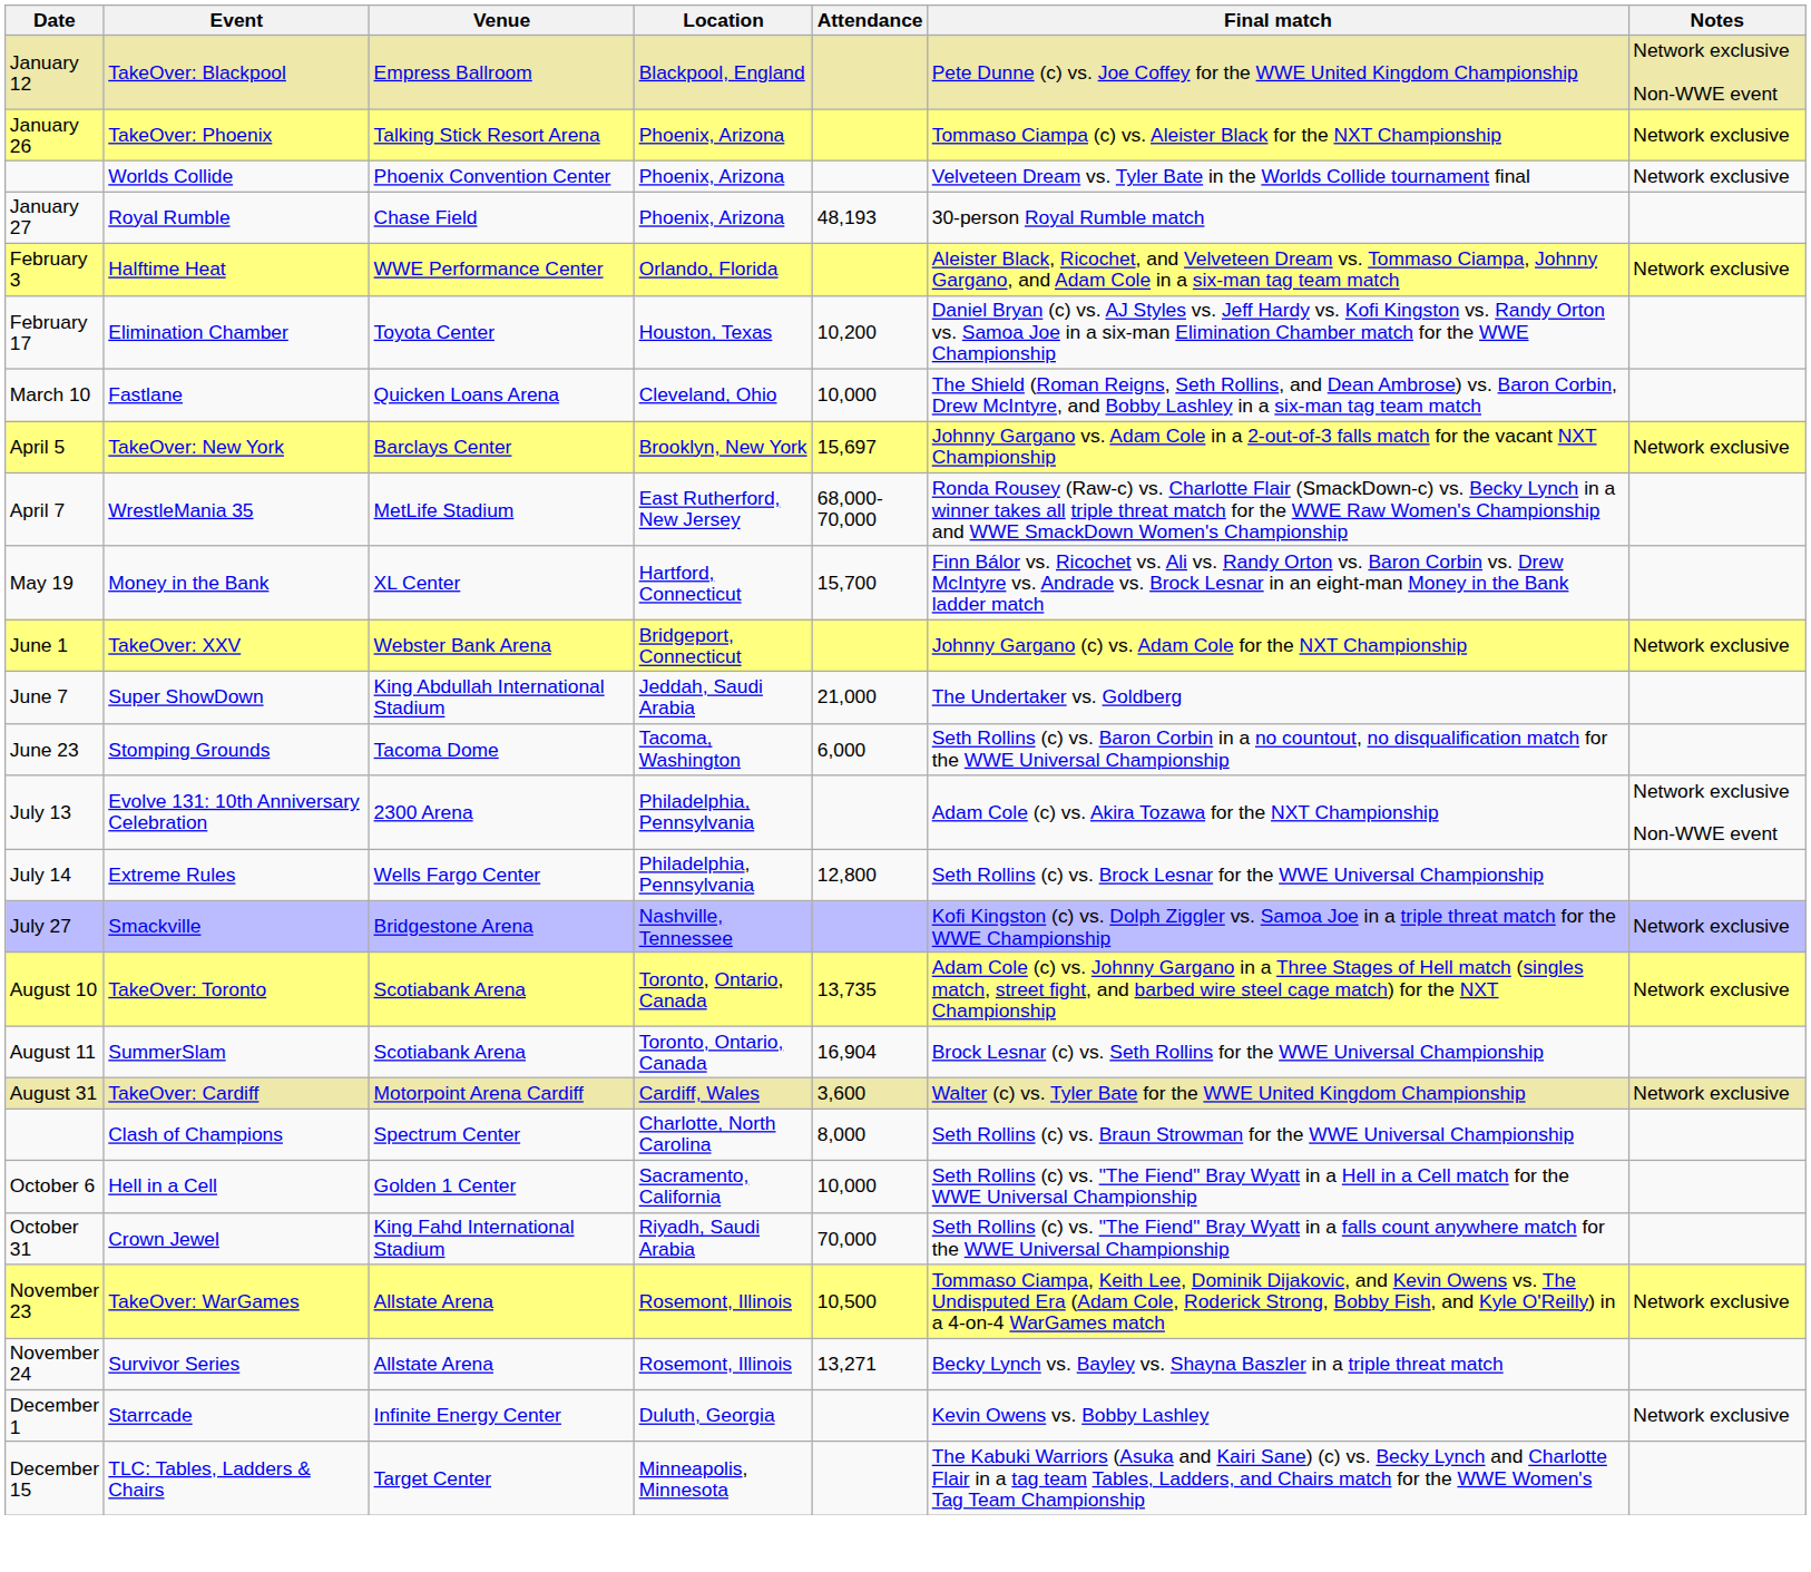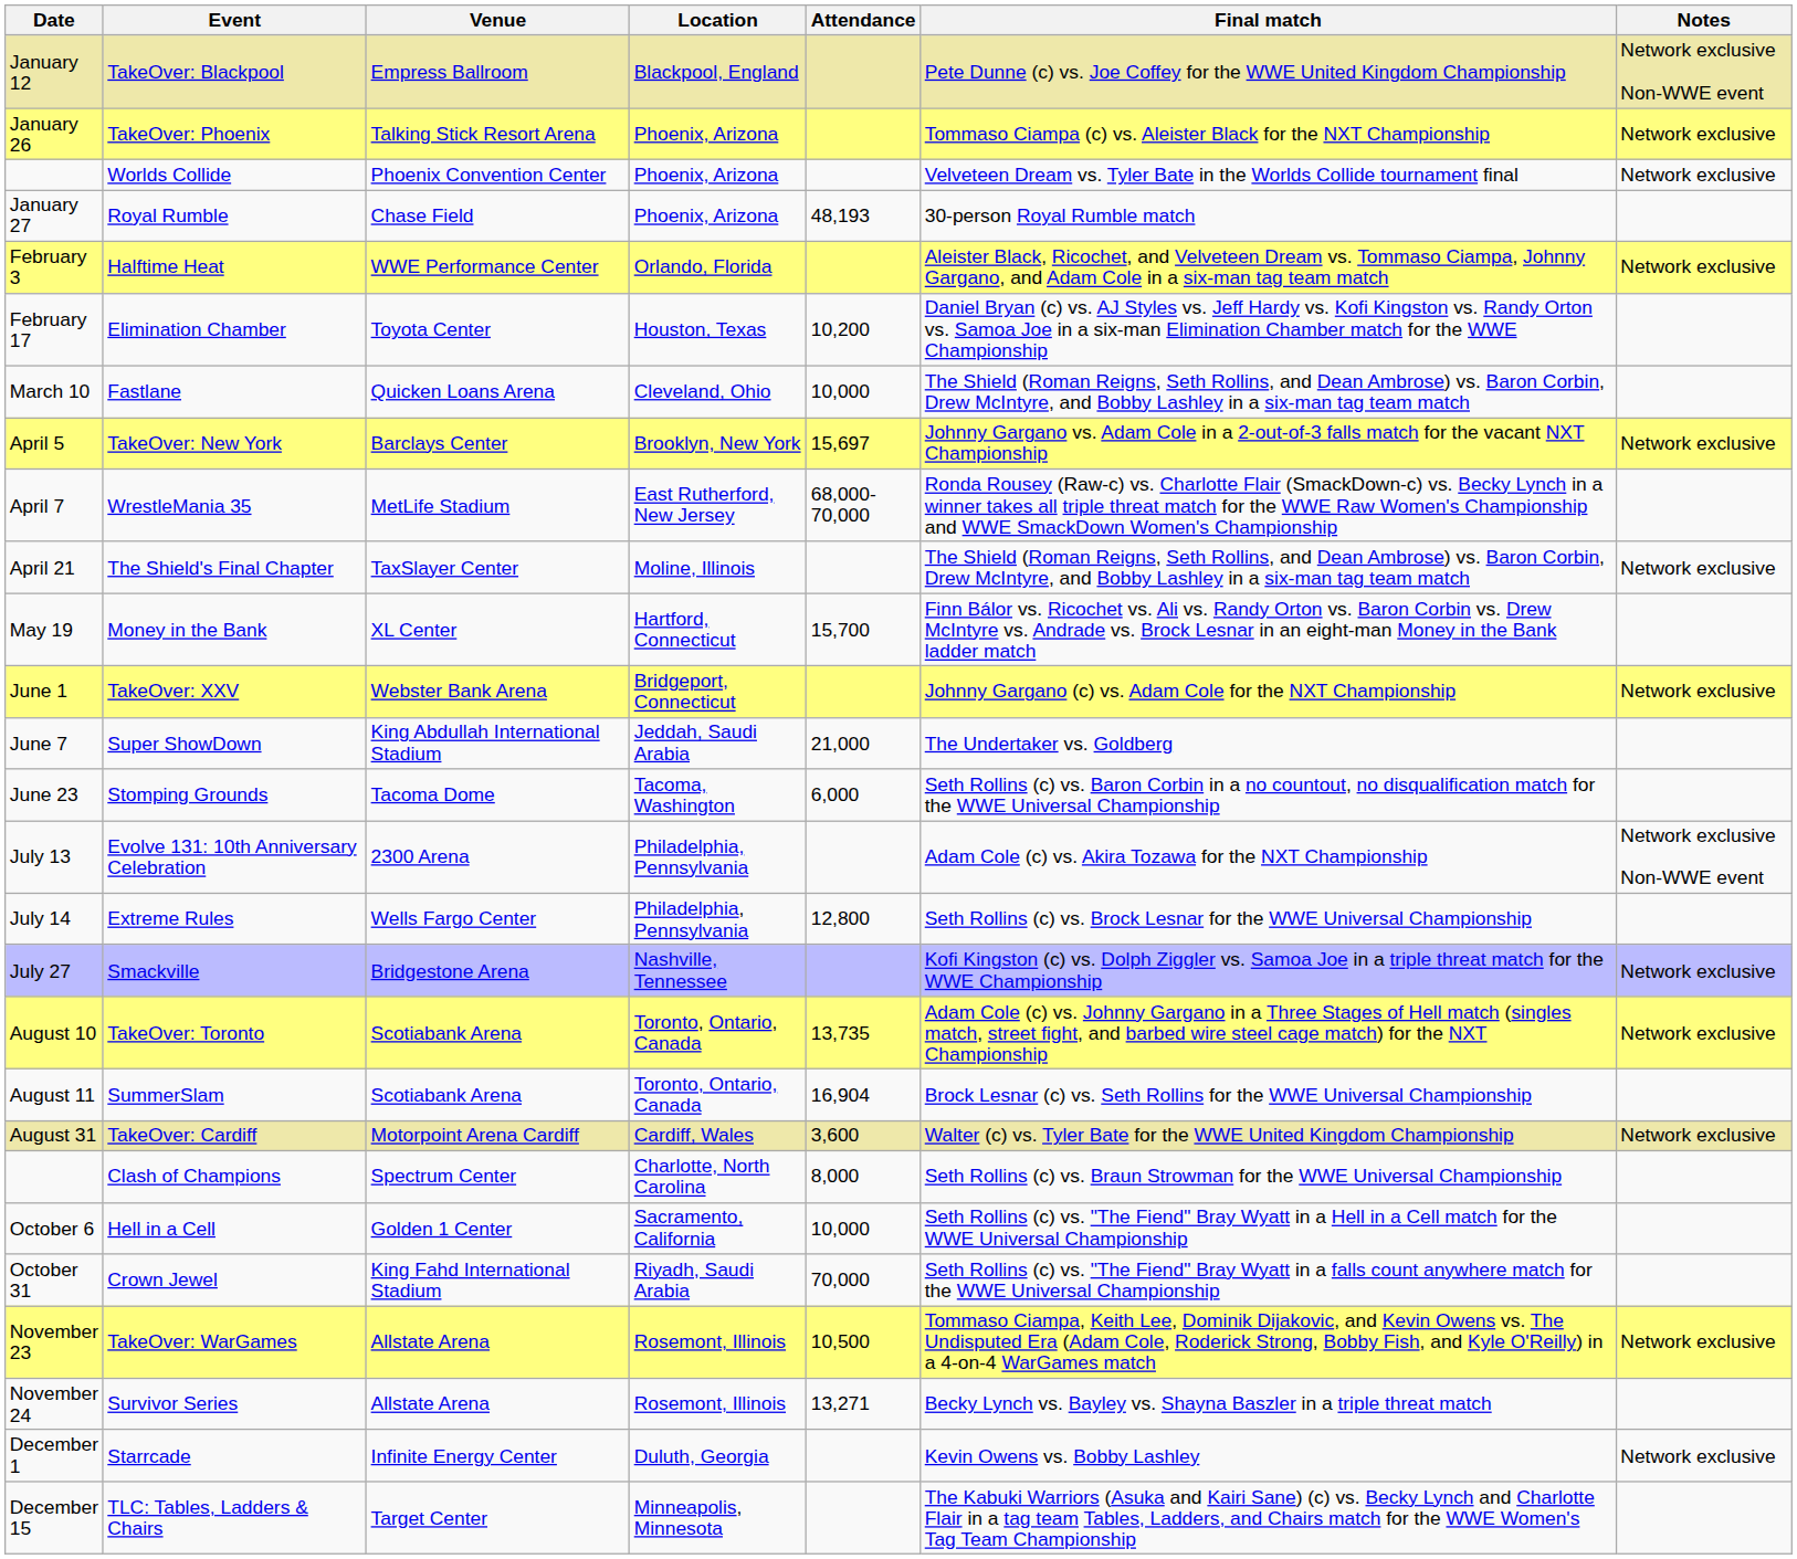+ row: April 21 | The Shield's Final Chapter | TaxSlayer Center | Moline, Illinois | The Shield (Roman Reigns, Seth Rollins, and Dean Ambrose) vs. Baron Corbin, Drew McIntyre, and Bobby Lashley in a six-man tag team match | Network exclusive
